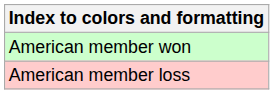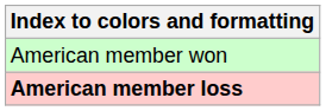row 3 | column 1: normal -> bold
